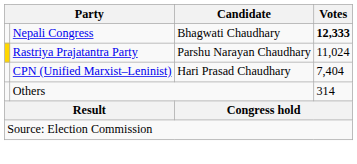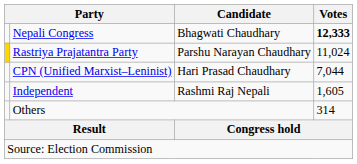CPN (Unified Marxist–Leninist) | Votes: 7,404 -> 7,044
+ row: Independent | Rashmi Raj Nepali | 1,605
